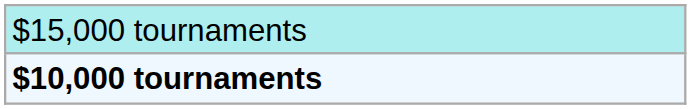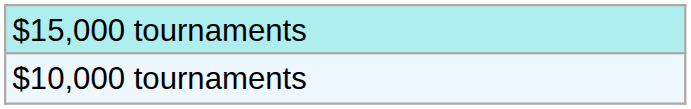row 2 | column 1: bold -> normal
